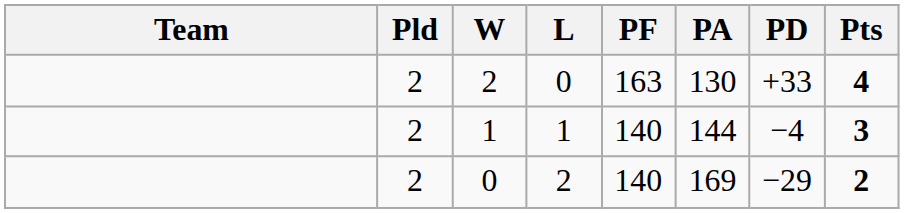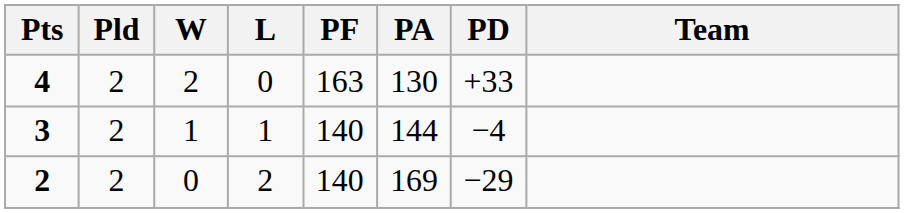columns swapped: Team <-> Pts
